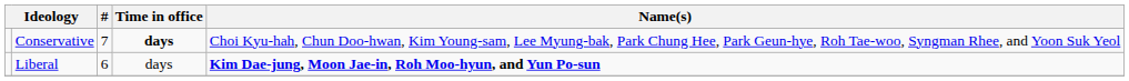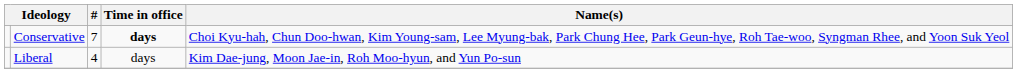Liberal | #: 6 -> 4
Liberal | Name(s): bold -> normal
